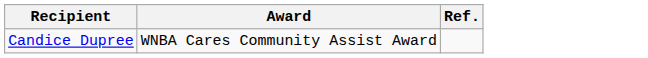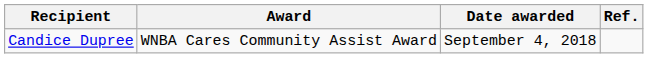+ column: Date awarded | September 4, 2018
